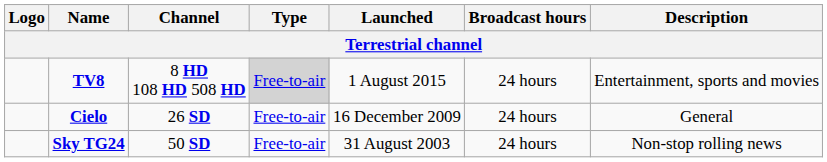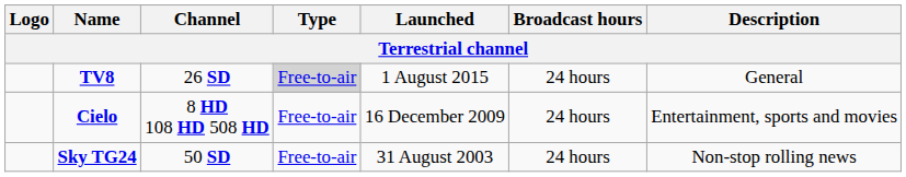TV8 | Channel: 8 HD 108 HD 508 HD -> 26 SD
TV8 | Description: Entertainment, sports and movies -> General
Cielo | Channel: 26 SD -> 8 HD 108 HD 508 HD
Cielo | Description: General -> Entertainment, sports and movies
